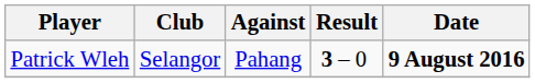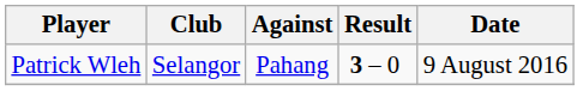Patrick Wleh | Date: bold -> normal
